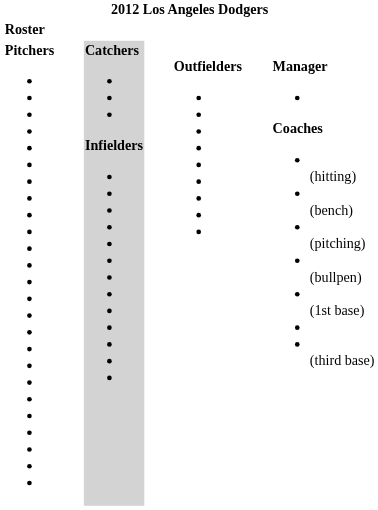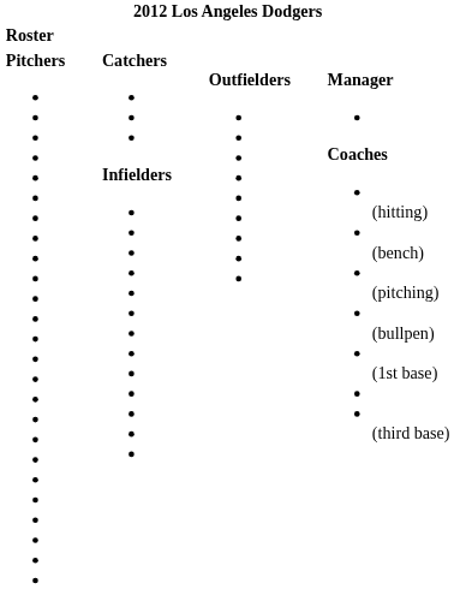Pitchers | column 2: lightgrey background -> no background
